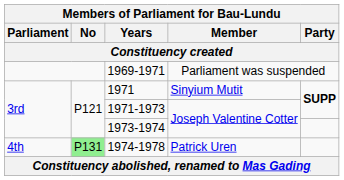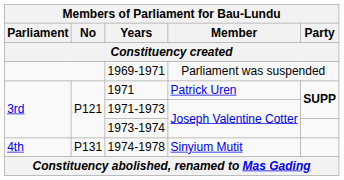1971 | Member: Sinyium Mutit -> Patrick Uren
1974-1978 | No: lightgreen background -> no background
1974-1978 | Member: Patrick Uren -> Sinyium Mutit
